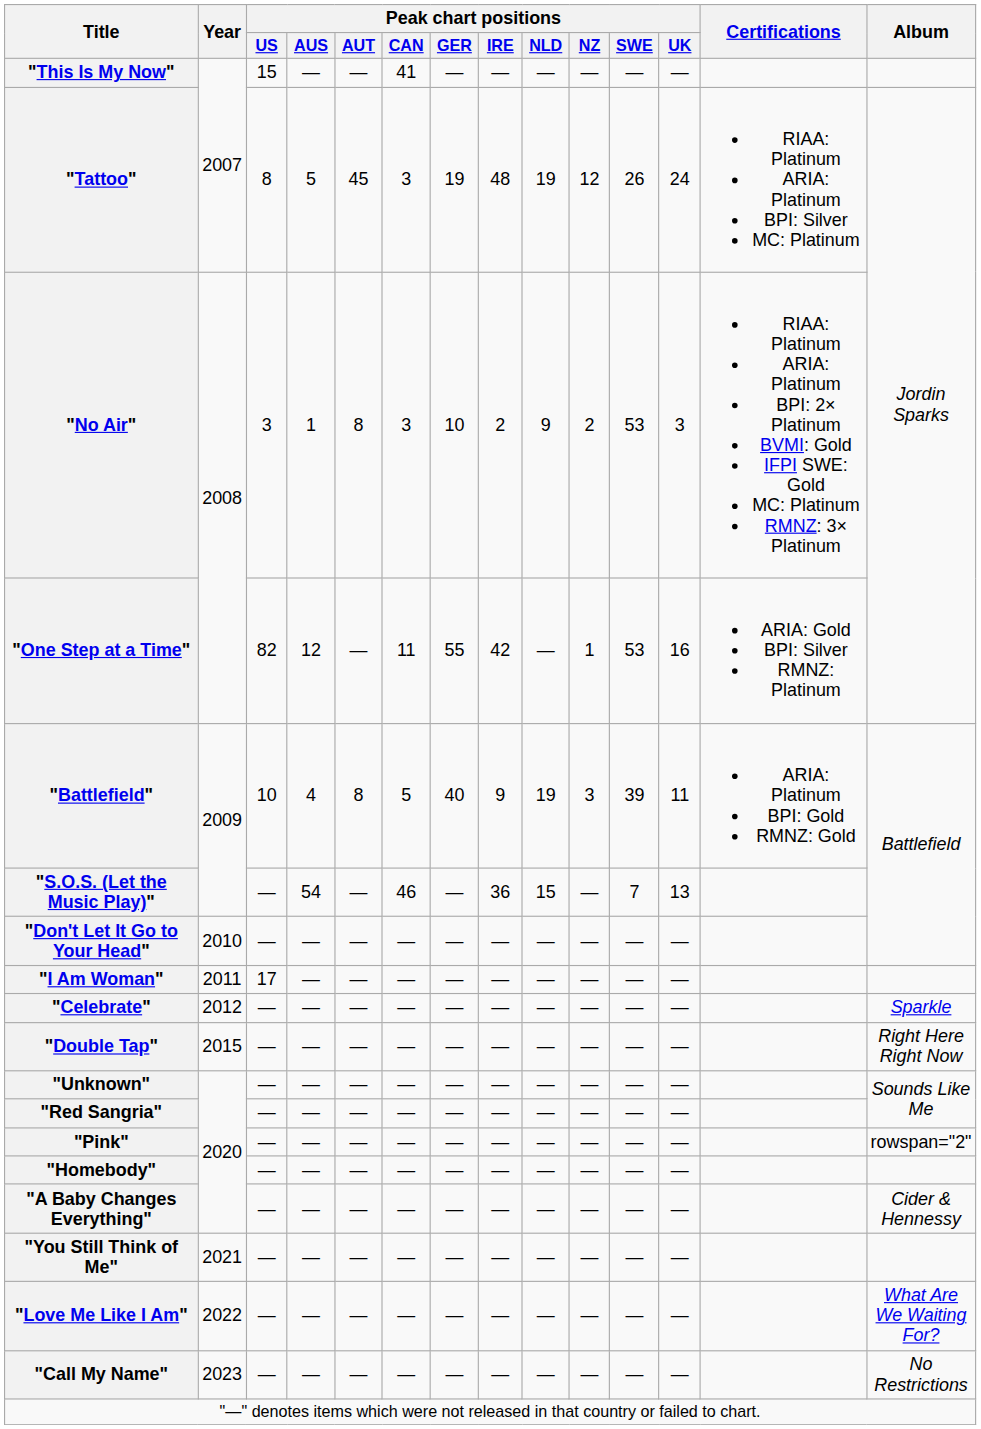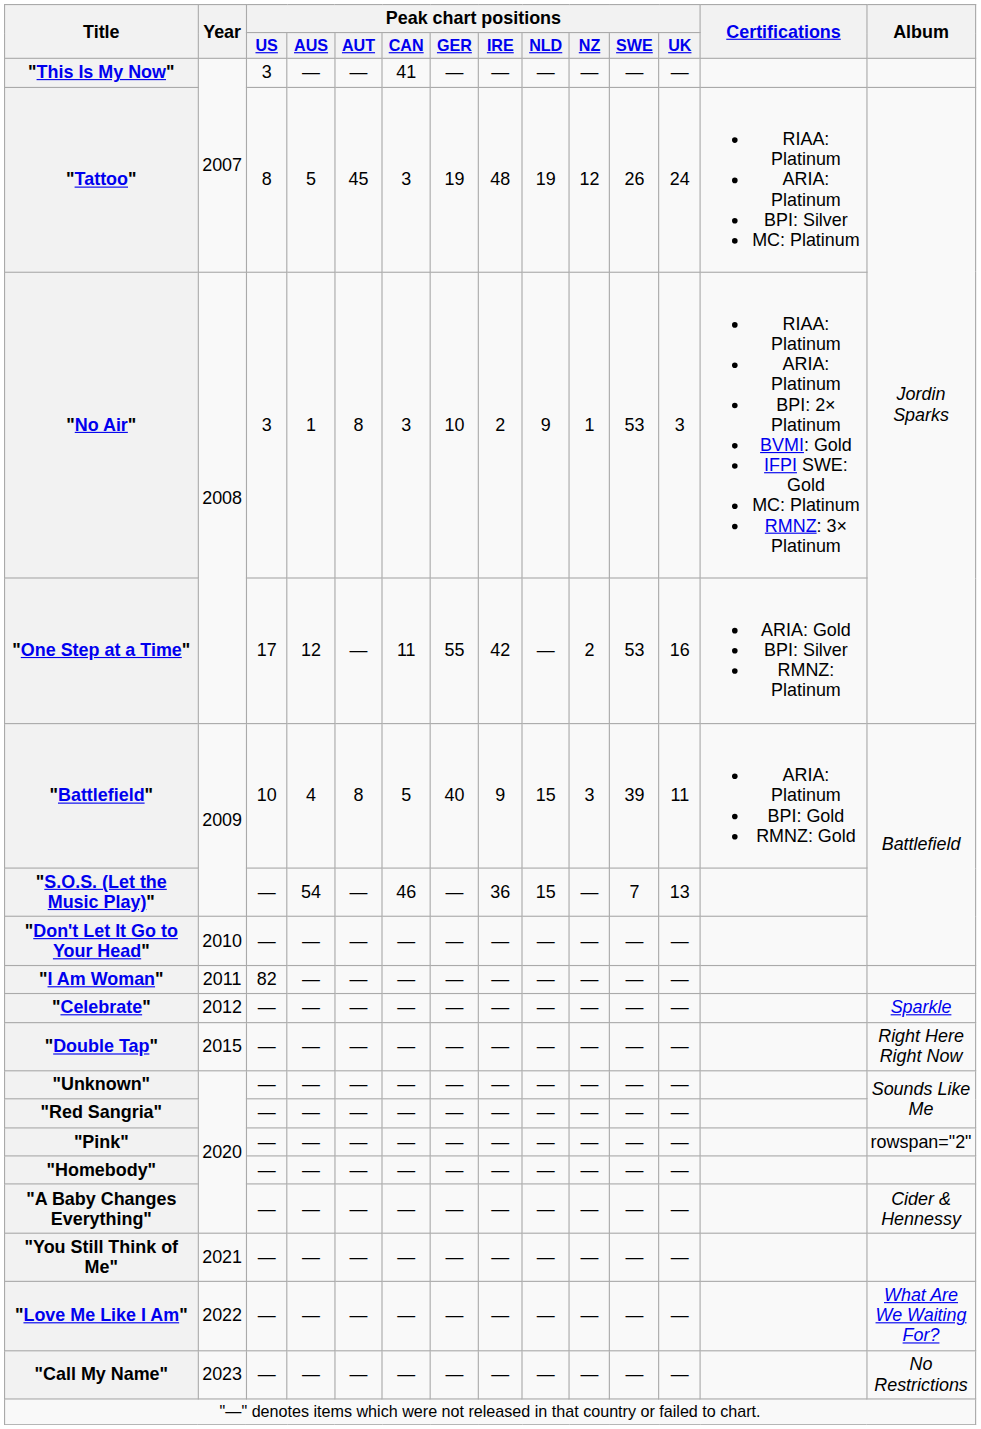"This Is My Now" | Peak chart positions / US: 15 -> 3
"No Air" | Peak chart positions / NZ: 2 -> 1
"One Step at a Time" | Peak chart positions / US: 82 -> 17
"One Step at a Time" | Peak chart positions / NZ: 1 -> 2
"Battlefield" | Peak chart positions / NLD: 19 -> 15
"I Am Woman" | Peak chart positions / US: 17 -> 82
